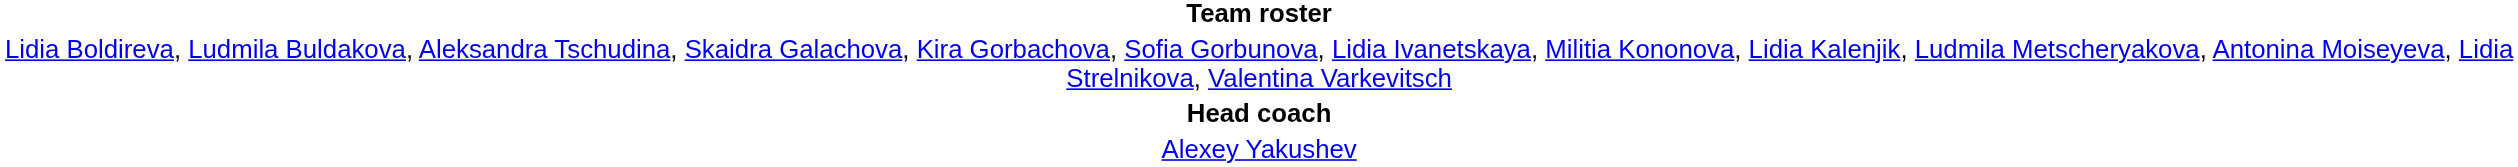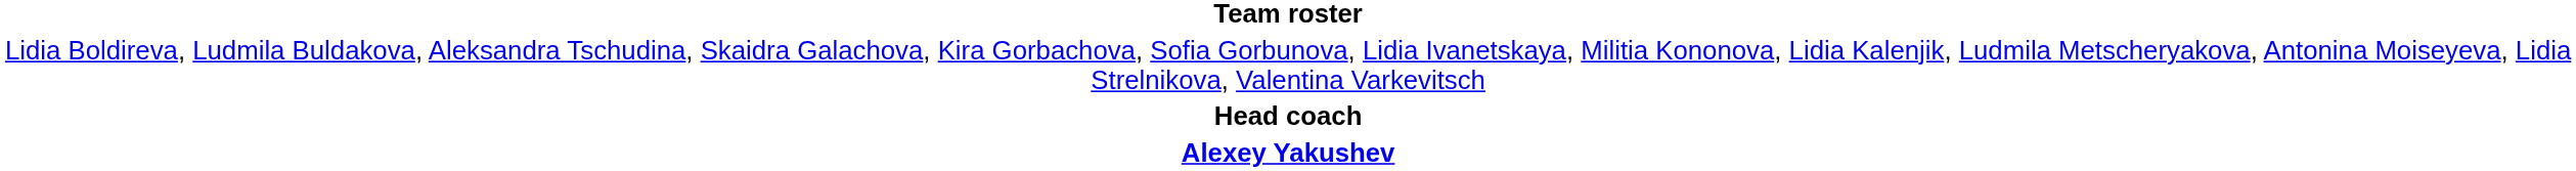row 4 | column 1: normal -> bold
